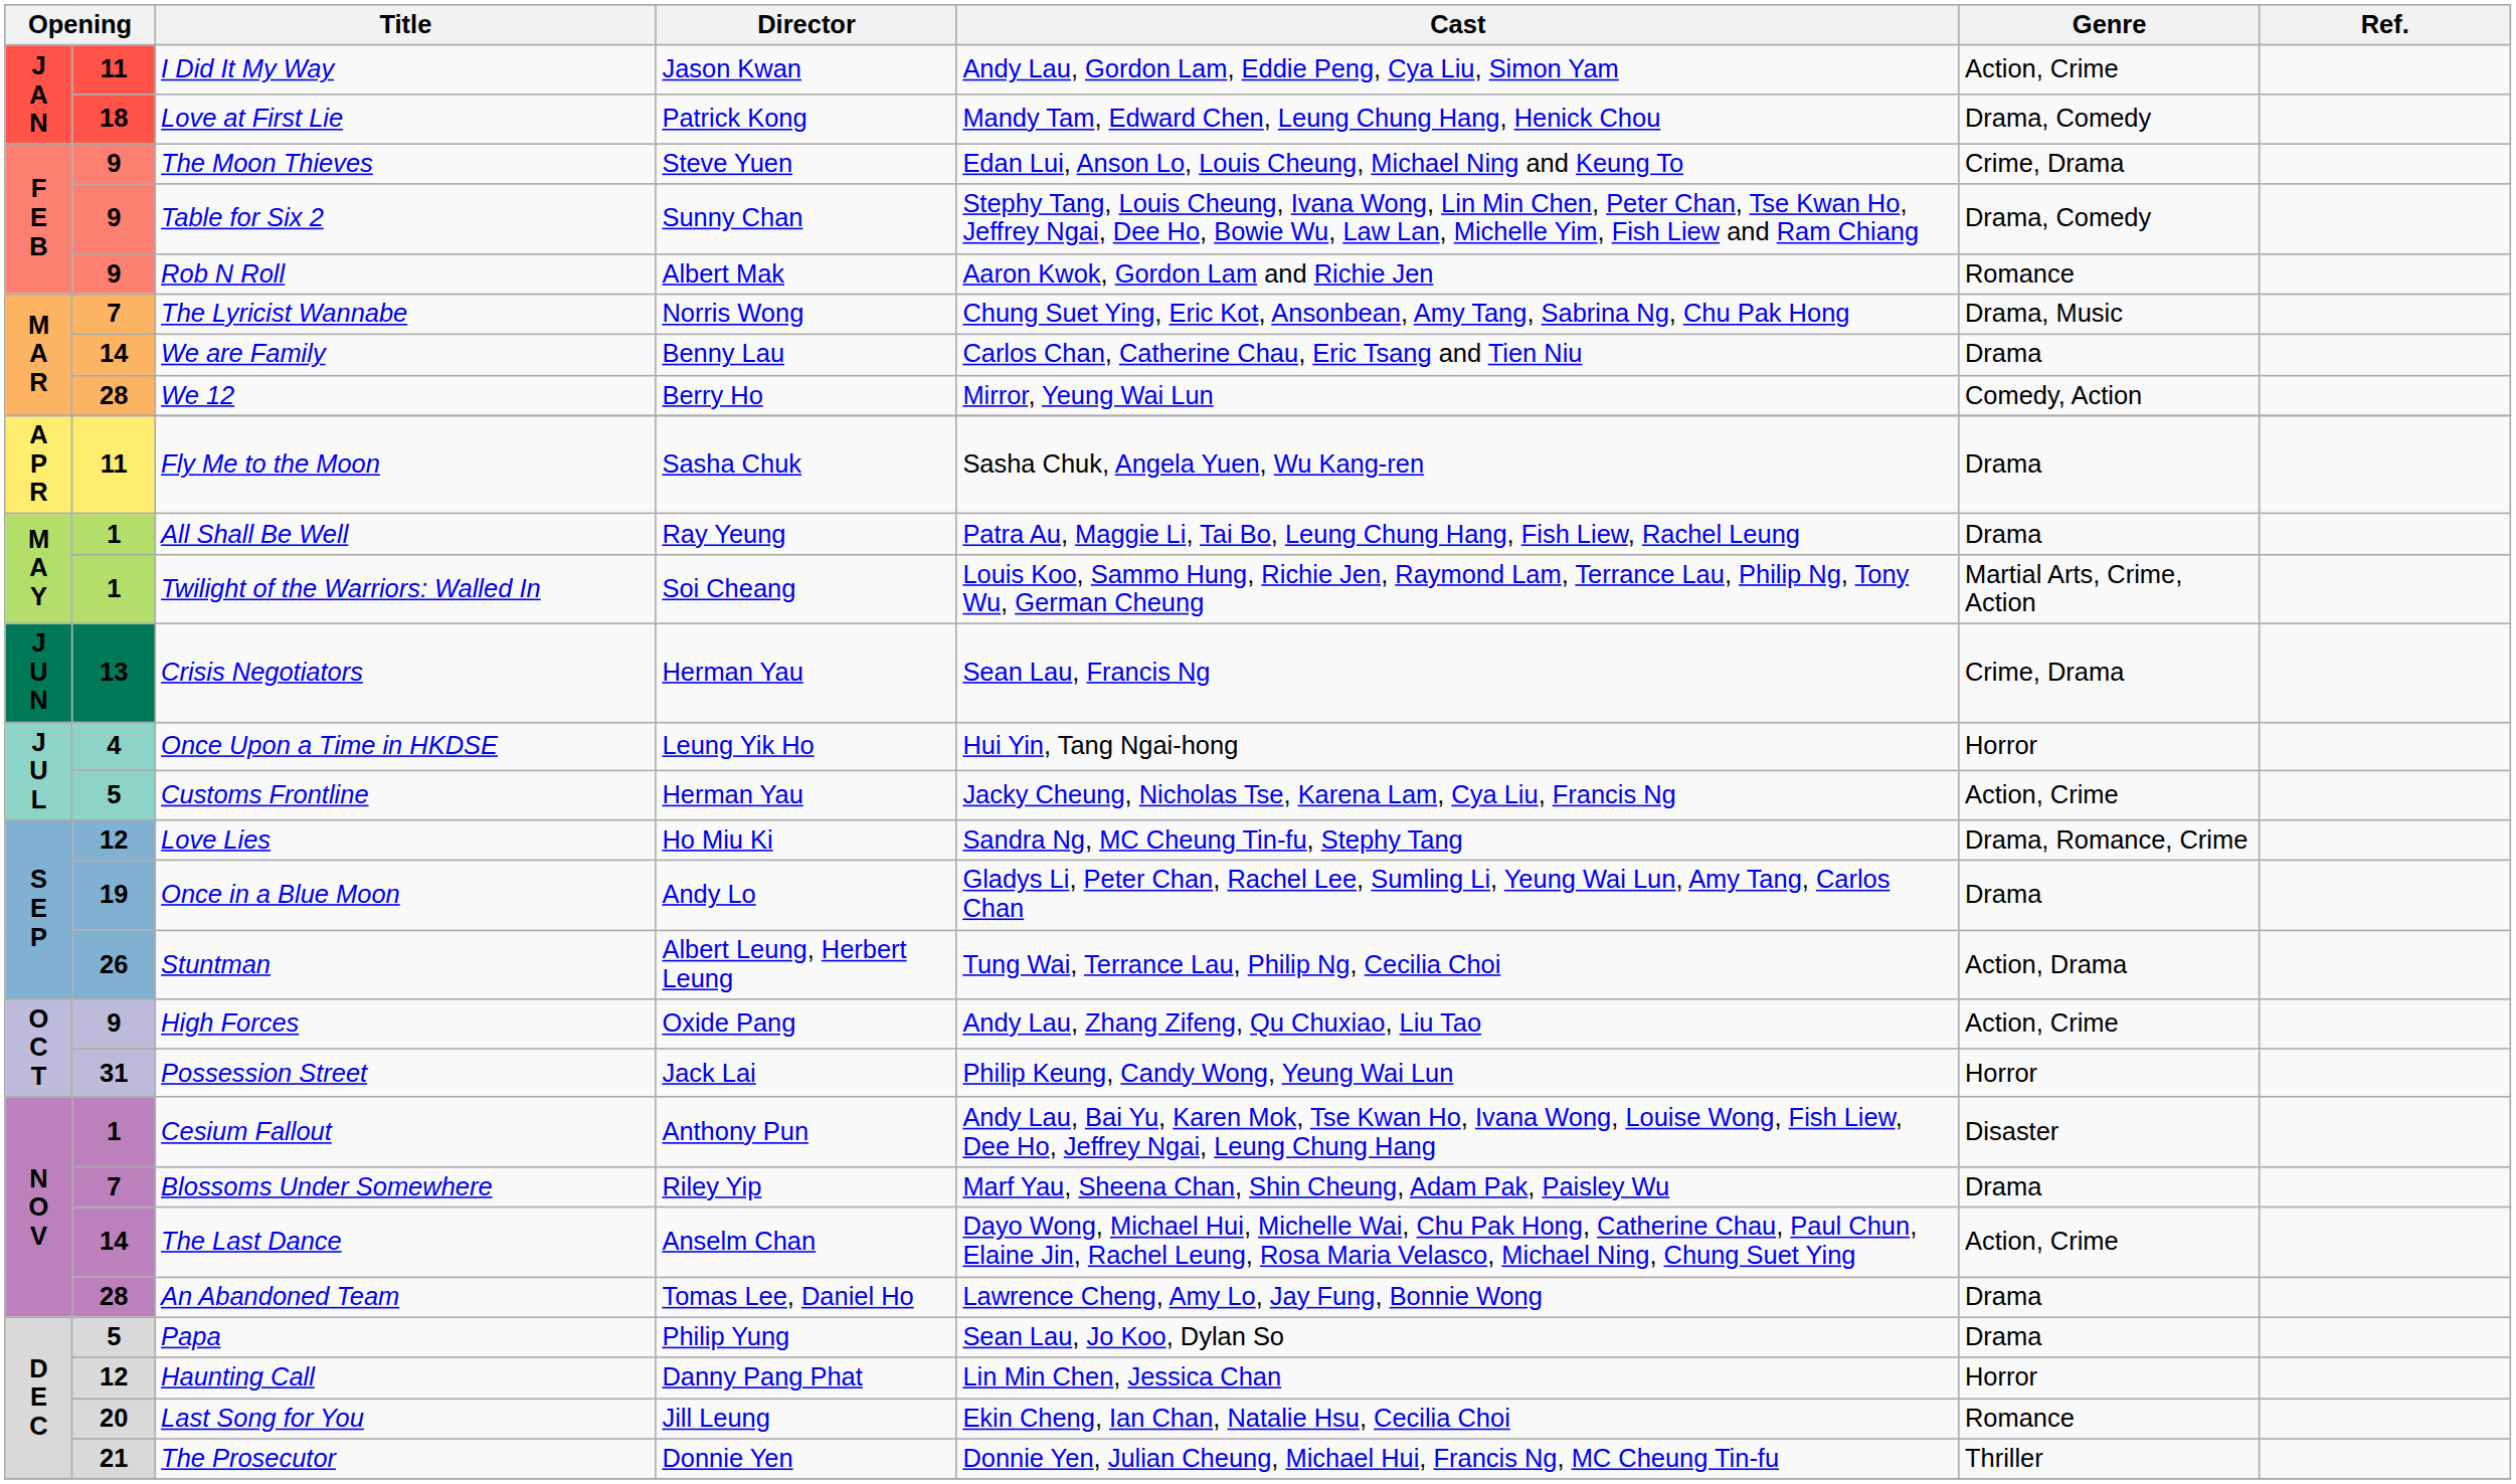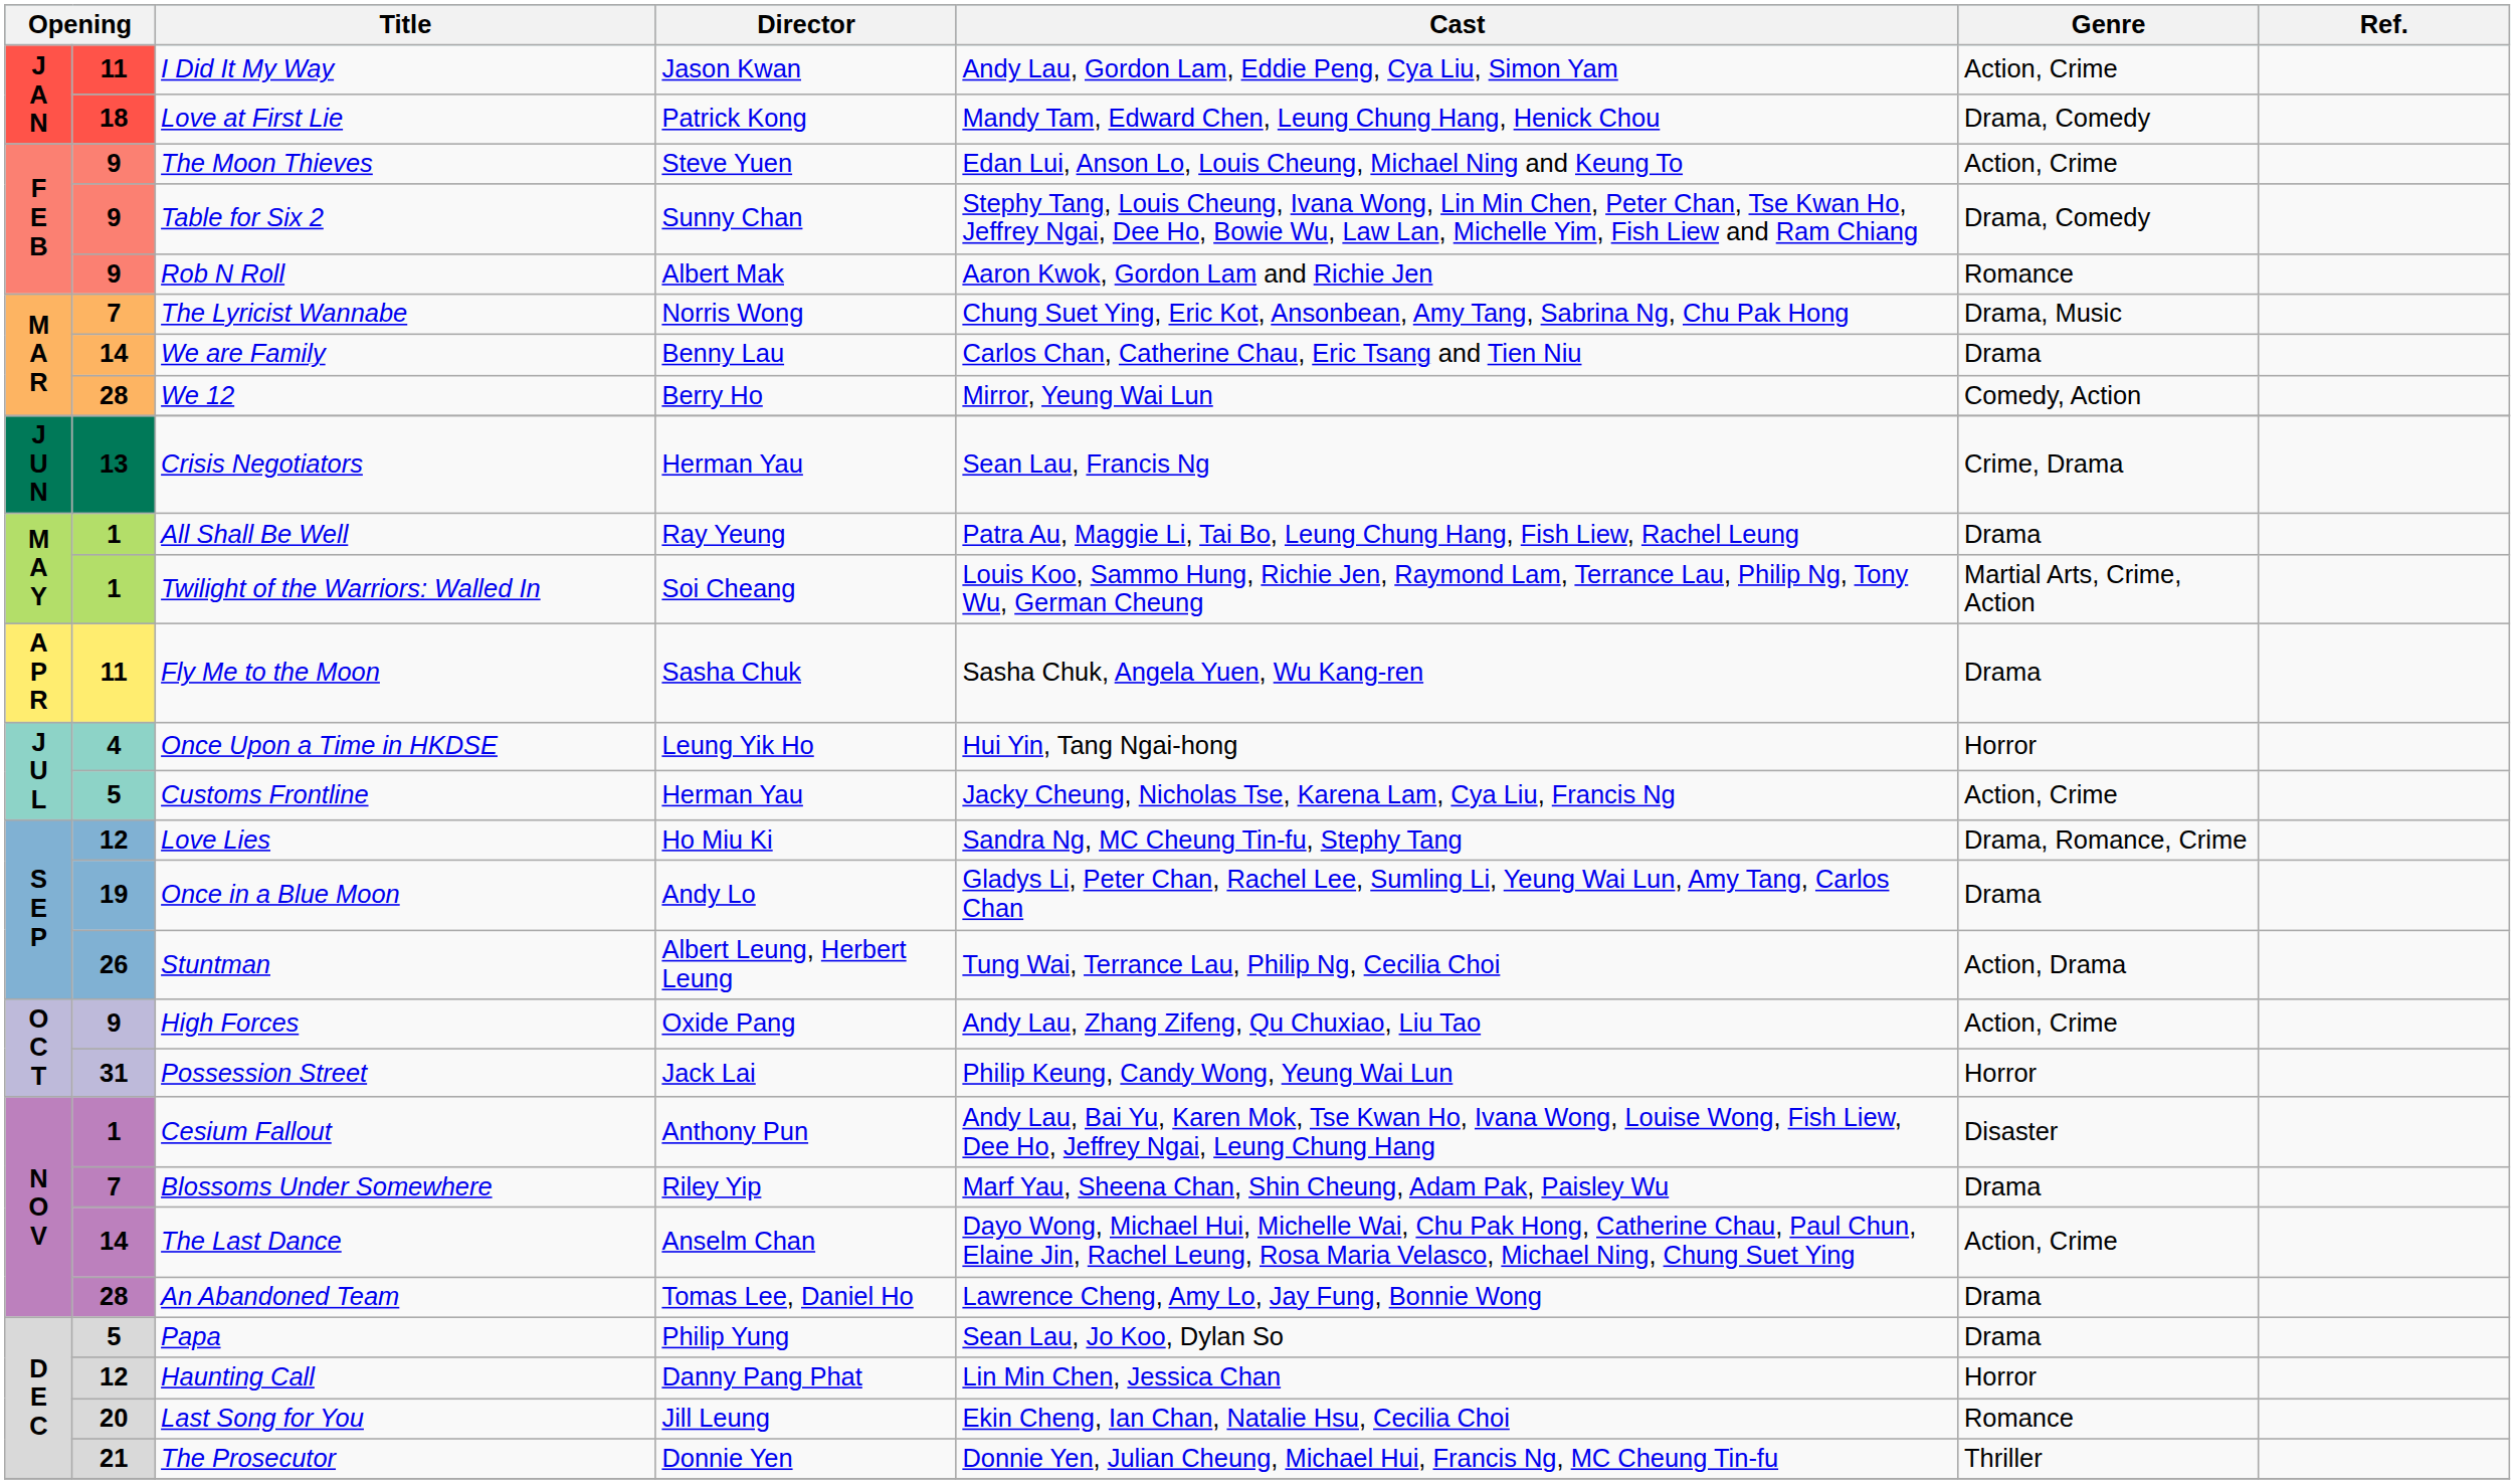The Moon Thieves | Genre: Crime, Drama -> Action, Crime
rows swapped: Fly Me to the Moon <-> Crisis Negotiators
